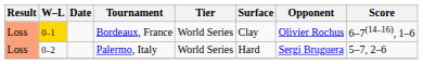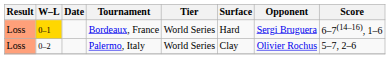Bordeaux, France | Surface: Clay -> Hard
Bordeaux, France | Opponent: Olivier Rochus -> Sergi Bruguera
Palermo, Italy | Surface: Hard -> Clay
Palermo, Italy | Opponent: Sergi Bruguera -> Olivier Rochus
